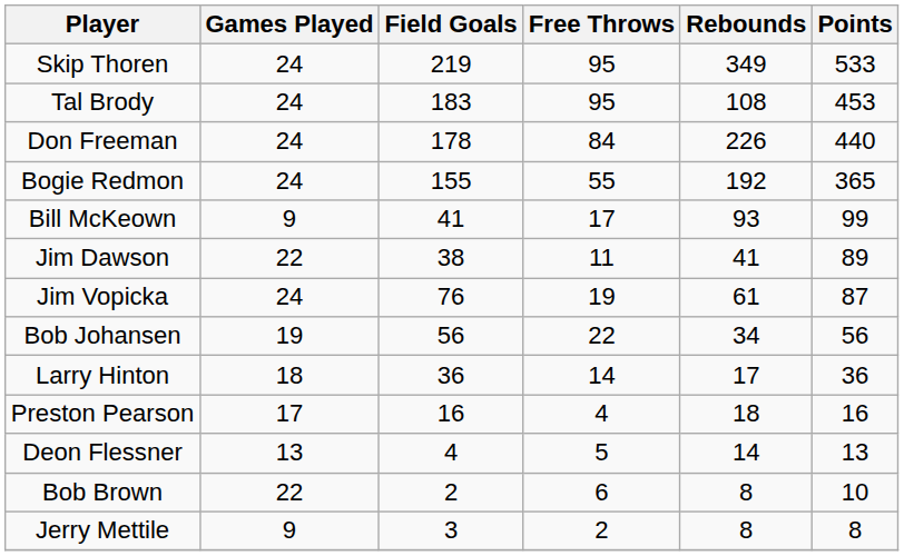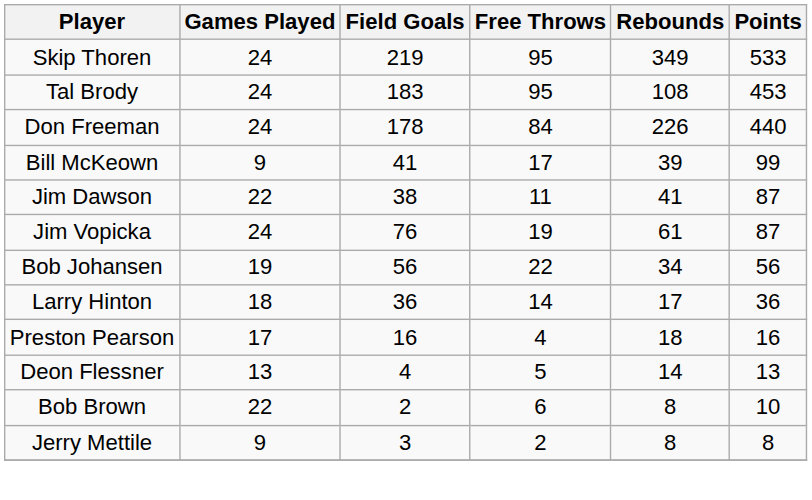- row: Bogie Redmon | 24 | 155 | 55 | 192 | 365
Bill McKeown | Rebounds: 93 -> 39
Jim Dawson | Points: 89 -> 87
